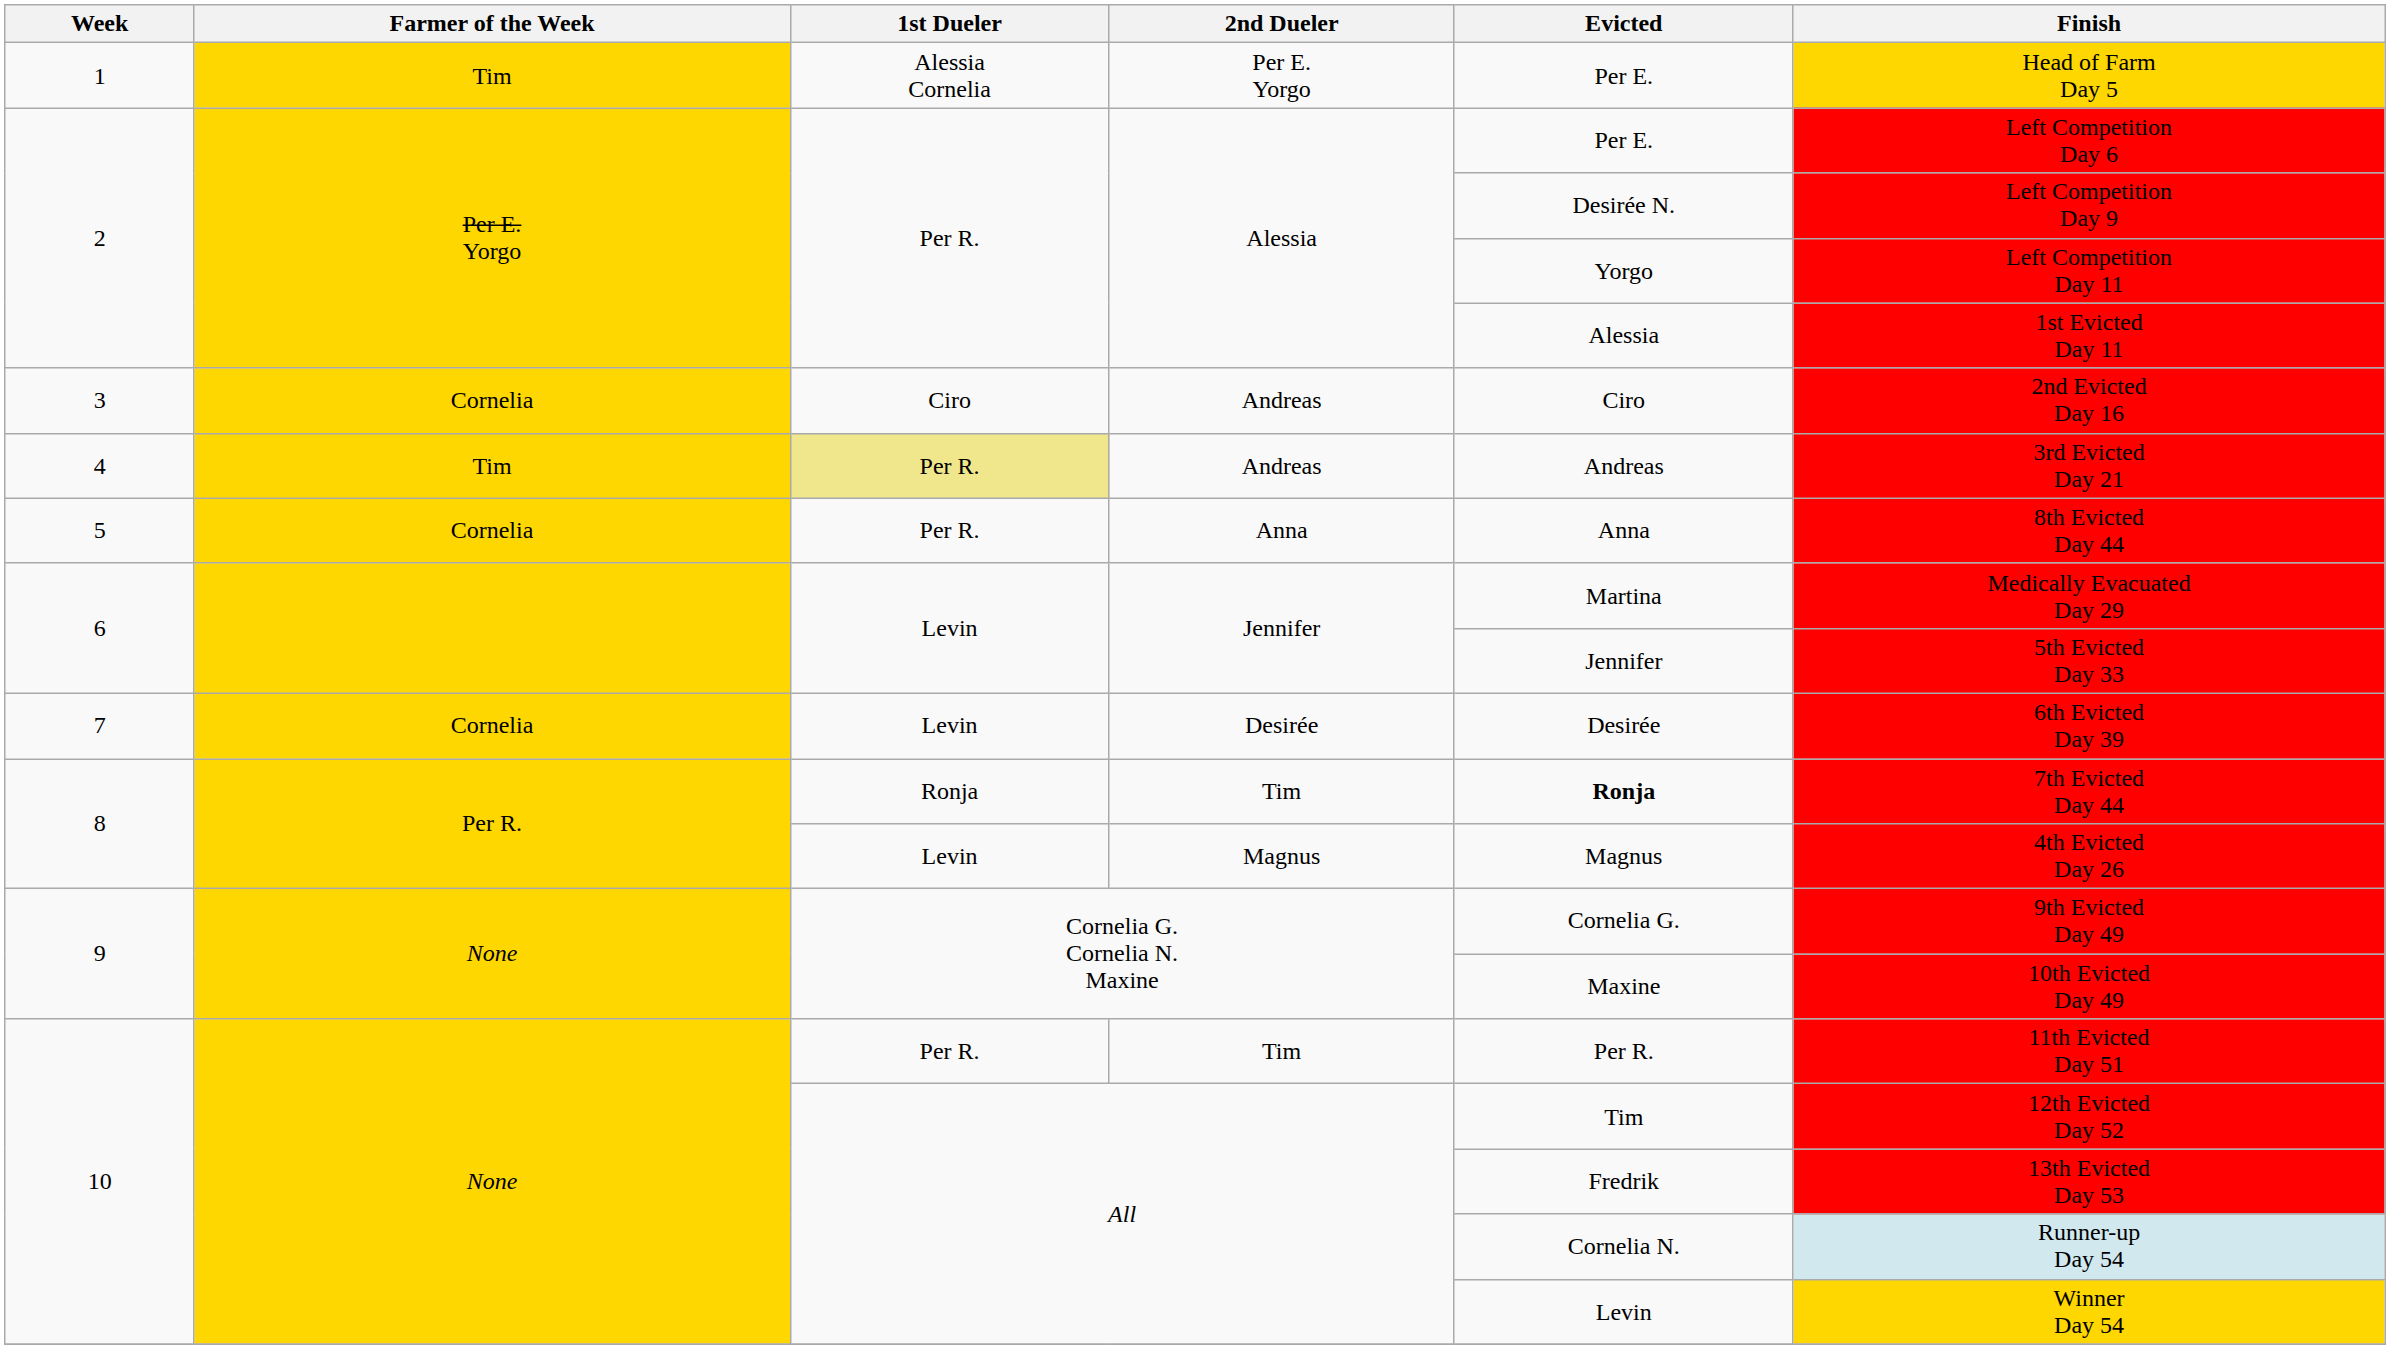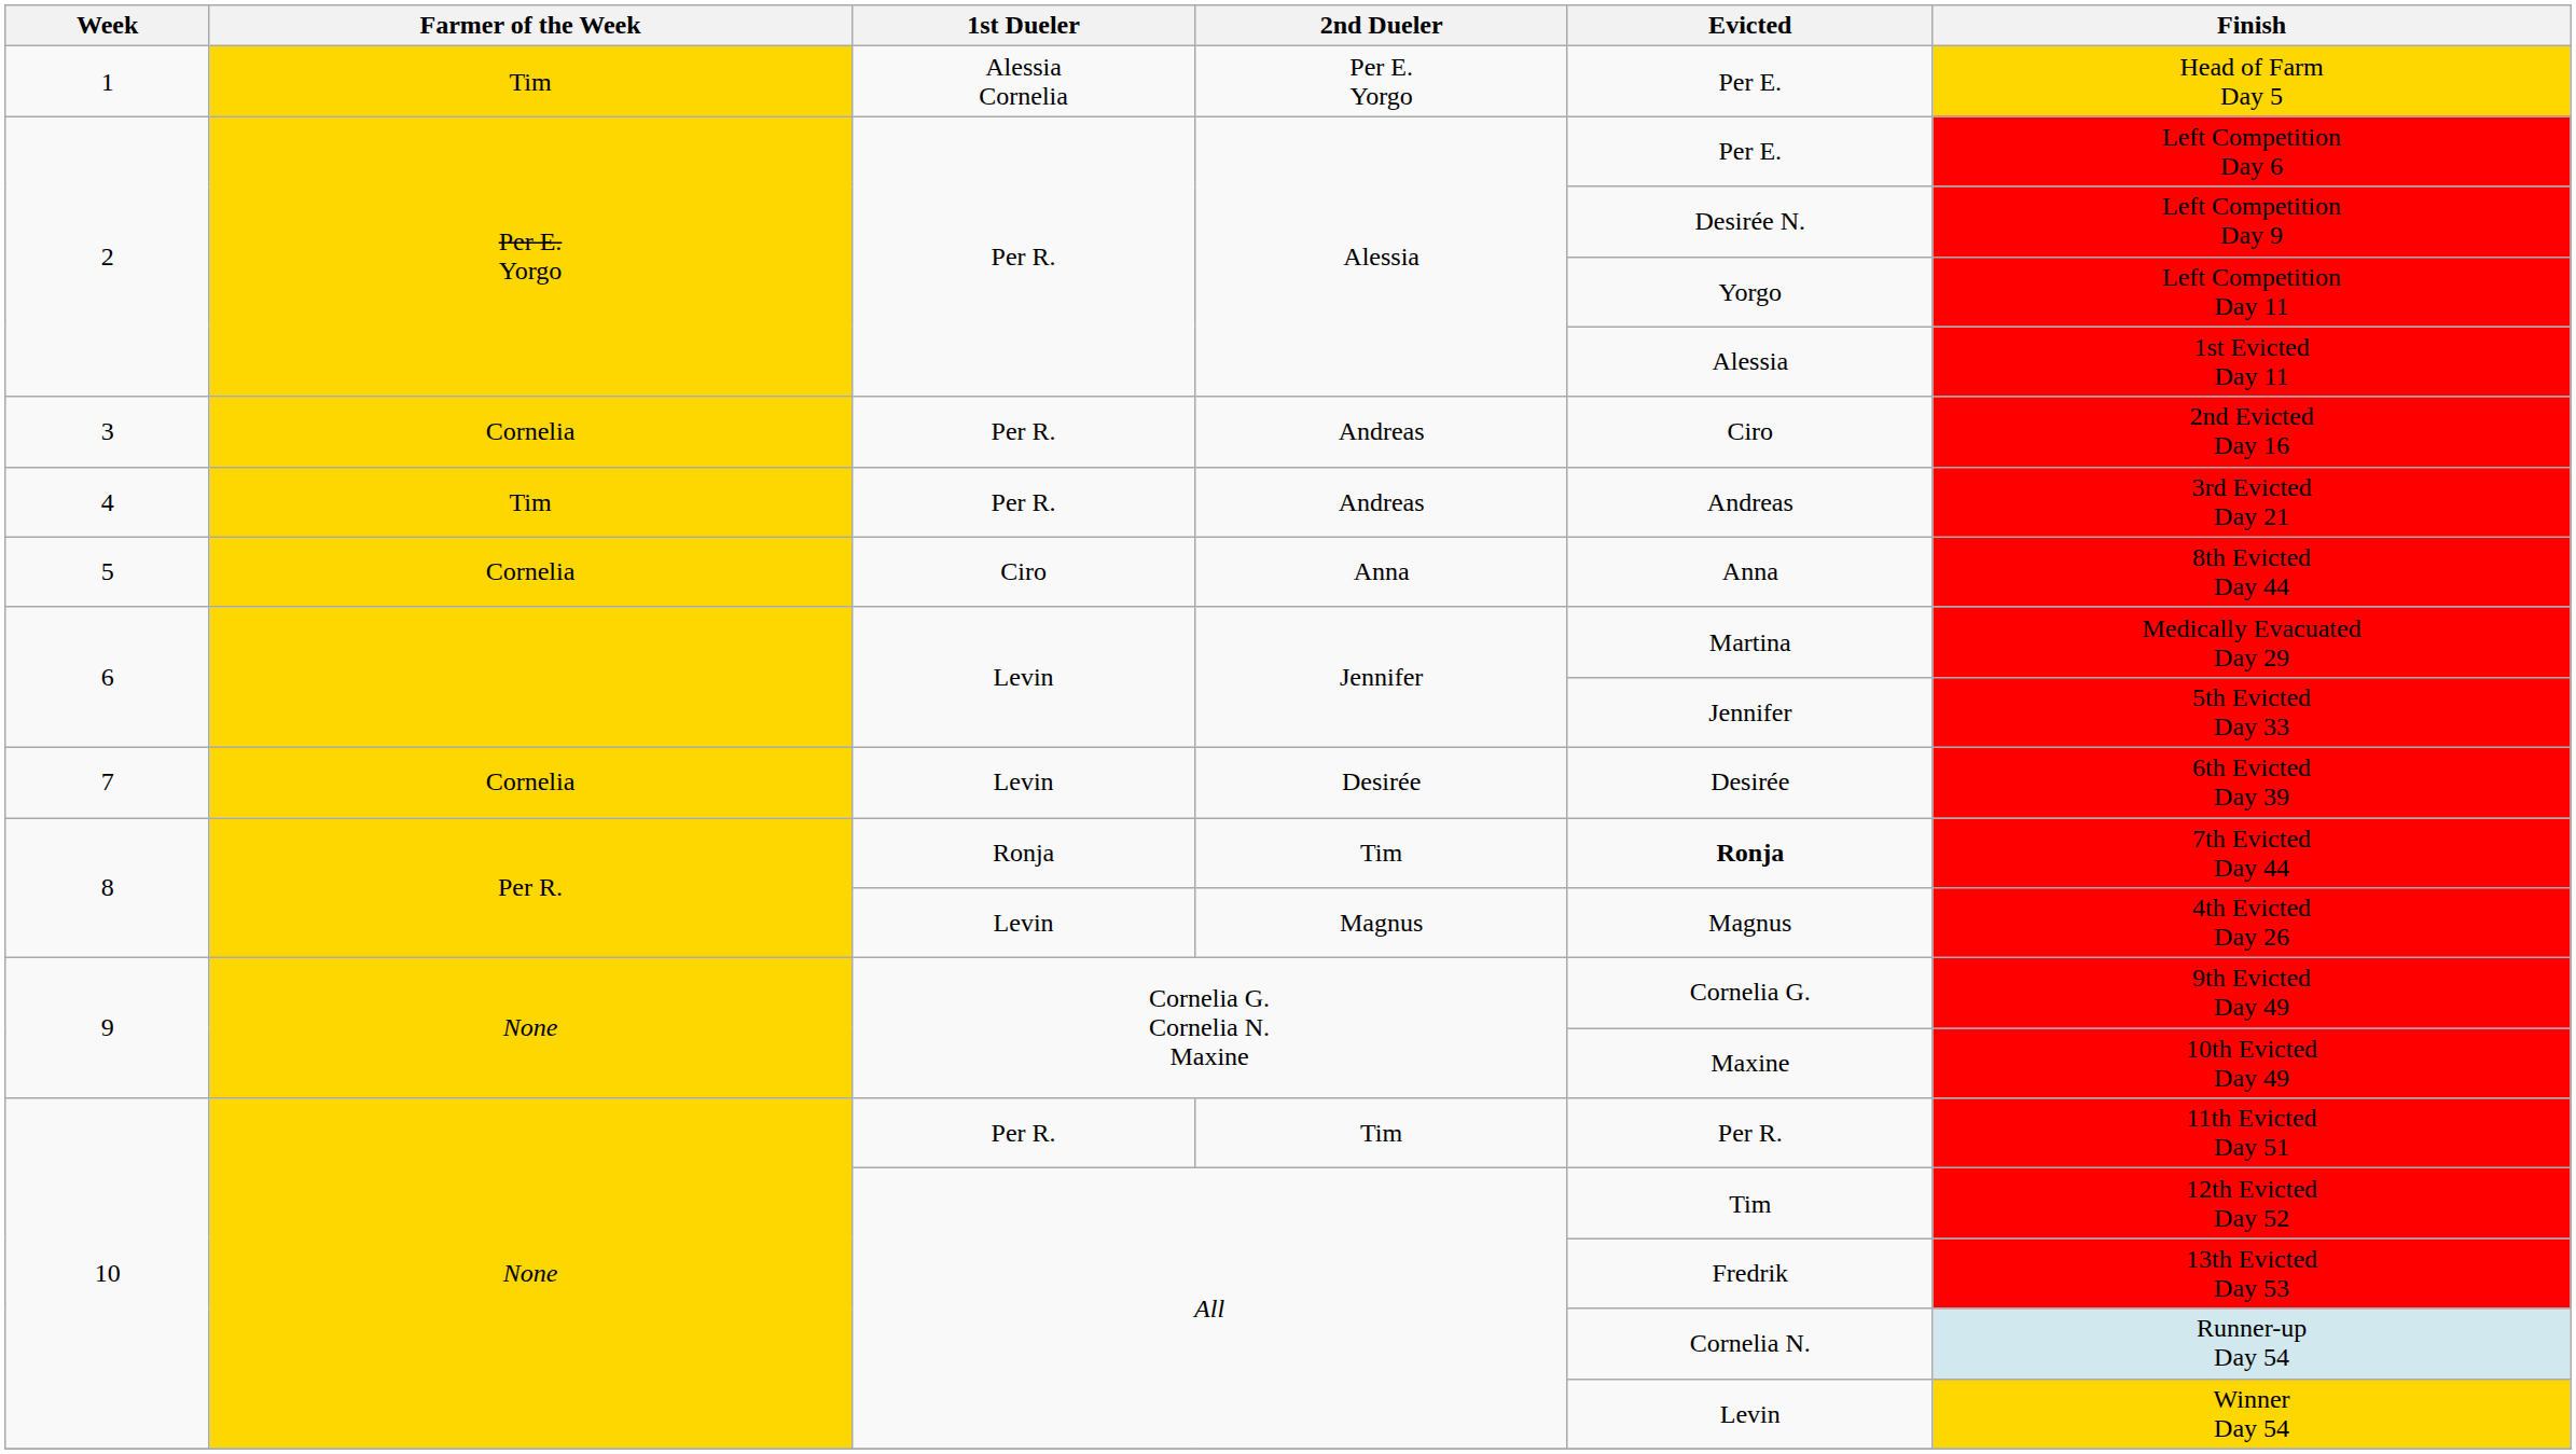3 | 1st Dueler: Ciro -> Per R.
4 | 1st Dueler: khaki background -> no background
5 | 1st Dueler: Per R. -> Ciro
